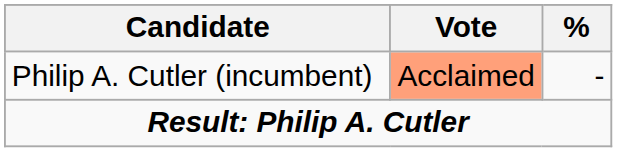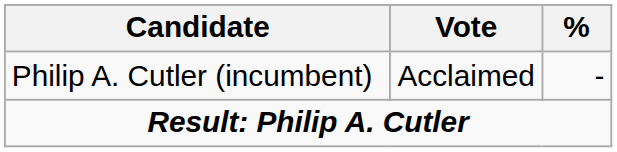Philip A. Cutler (incumbent) | Vote: lightsalmon background -> no background
